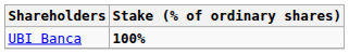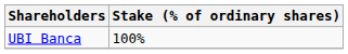UBI Banca | Stake (% of ordinary shares): bold -> normal
